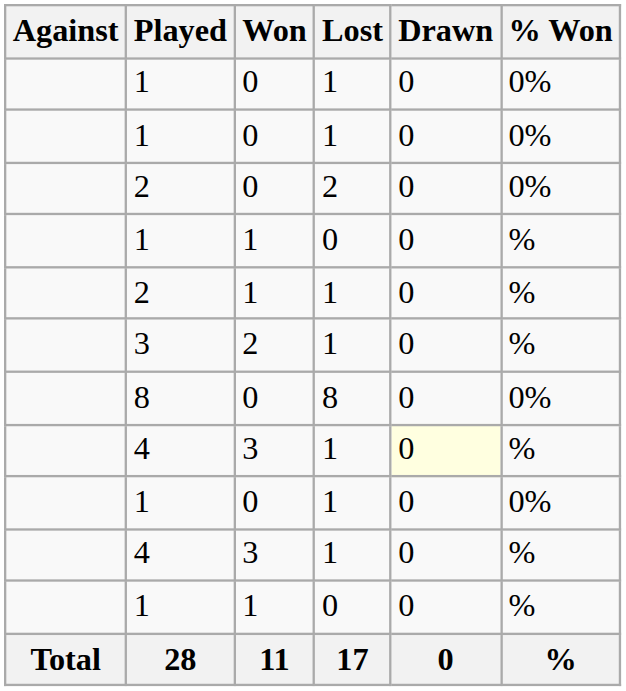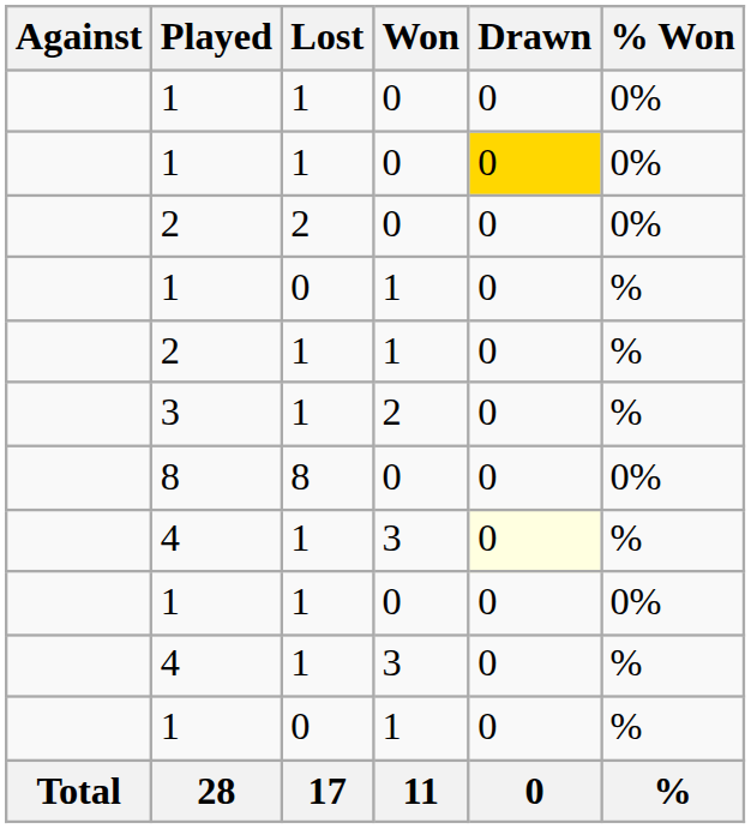columns swapped: Won <-> Lost
row 3 | Drawn: no background -> gold background
